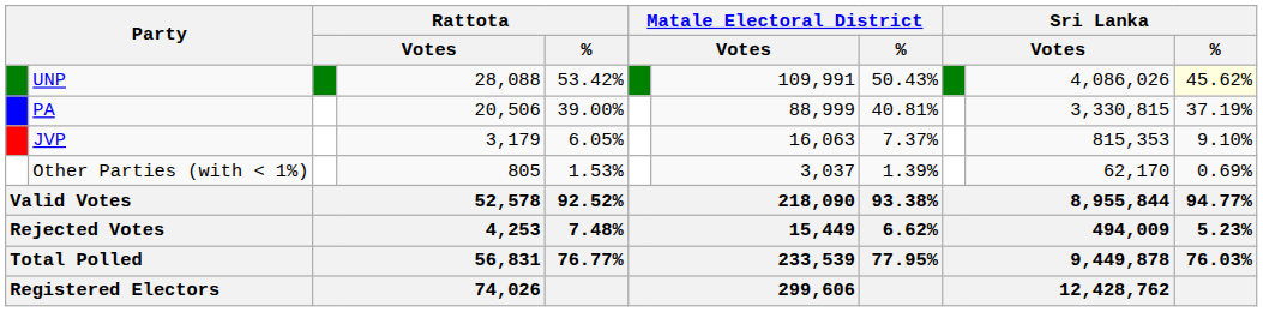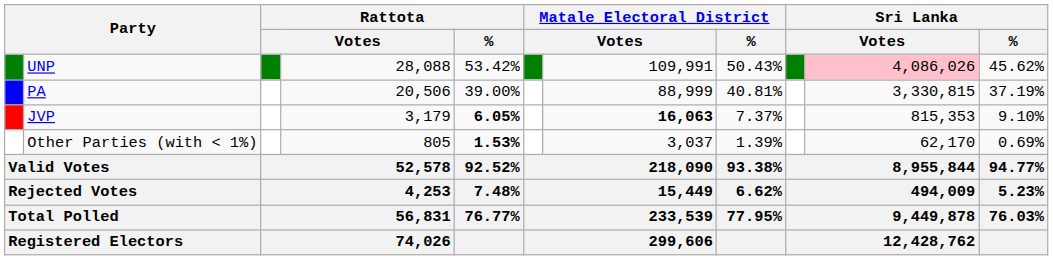UNP | column 10: no background -> pink background
UNP | Sri Lanka / %: lightyellow background -> no background
JVP | Rattota / %: normal -> bold
JVP | column 7: normal -> bold
Other Parties (with < 1%) | Rattota / %: normal -> bold
